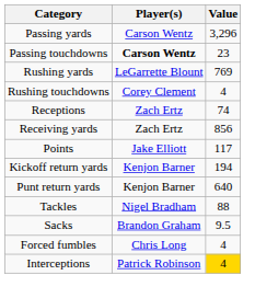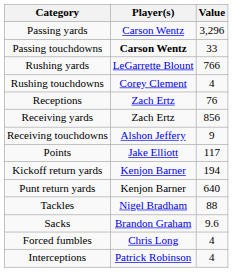Passing touchdowns | Value: 23 -> 33
Rushing yards | Value: 769 -> 766
Receptions | Value: 74 -> 76
+ row: Receiving touchdowns | Alshon Jeffery | 9
Sacks | Value: 9.5 -> 9.6
Interceptions | Value: gold background -> no background
